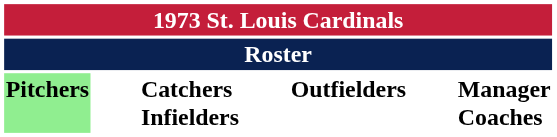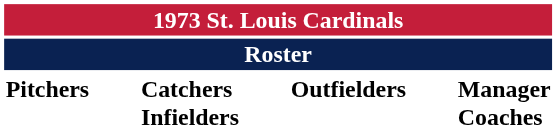Pitchers | column 1: lightgreen background -> no background
